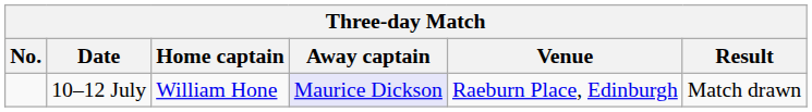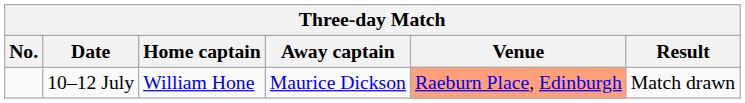10–12 July | Away captain: lavender background -> no background
10–12 July | Venue: no background -> lightsalmon background
